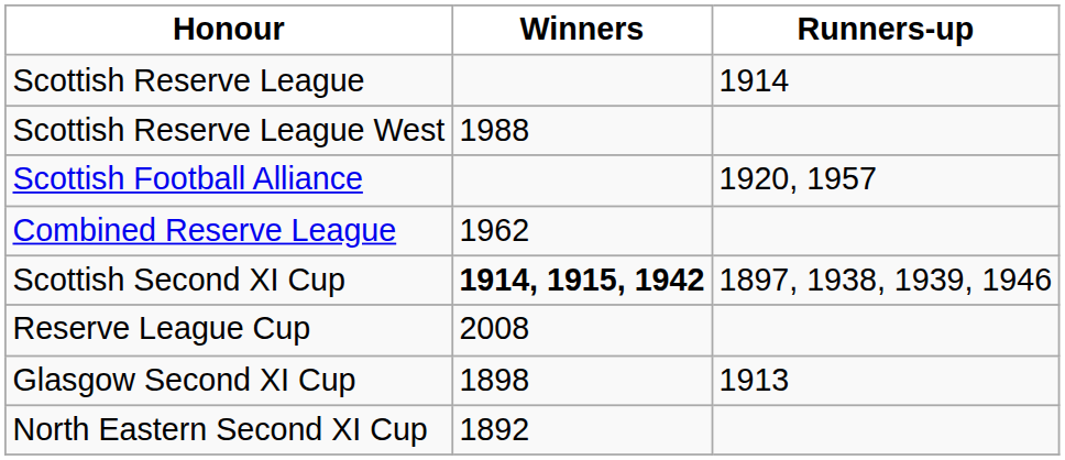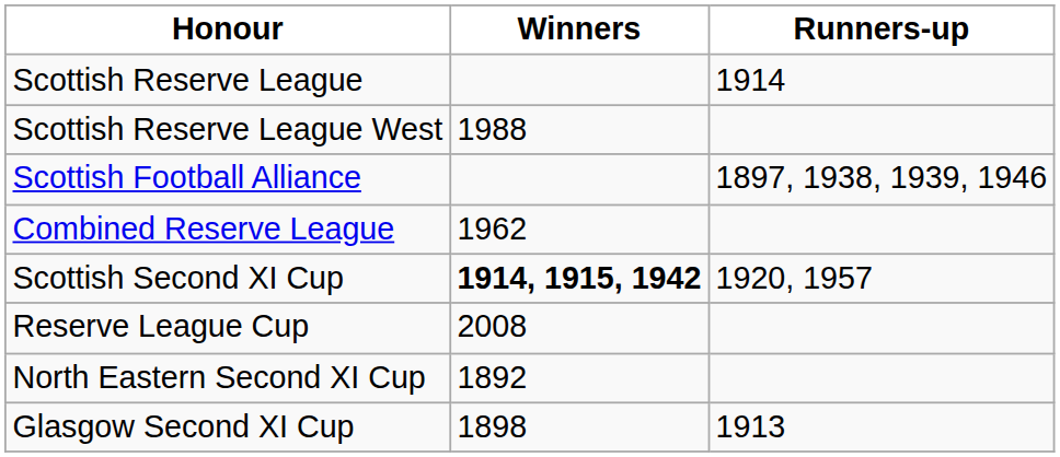Scottish Football Alliance | Runners-up: 1920, 1957 -> 1897, 1938, 1939, 1946
Scottish Second XI Cup | Runners-up: 1897, 1938, 1939, 1946 -> 1920, 1957
rows swapped: Glasgow Second XI Cup <-> North Eastern Second XI Cup
